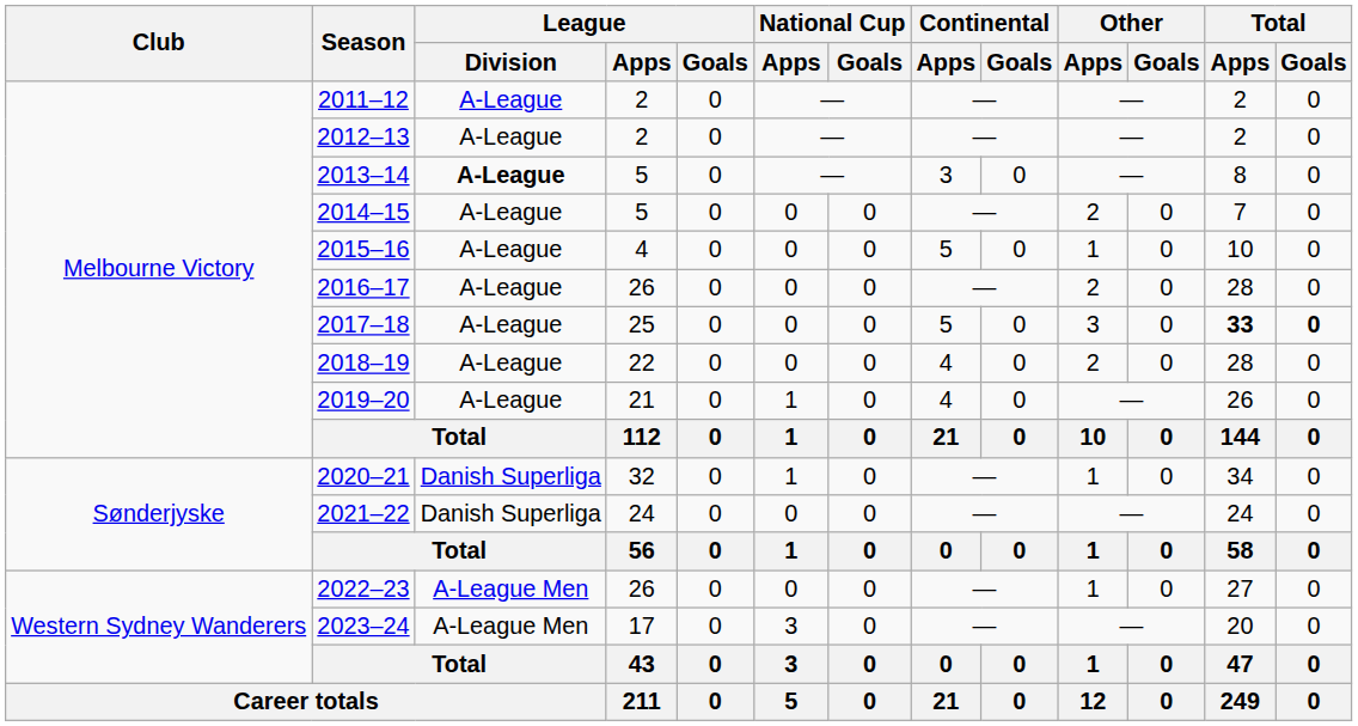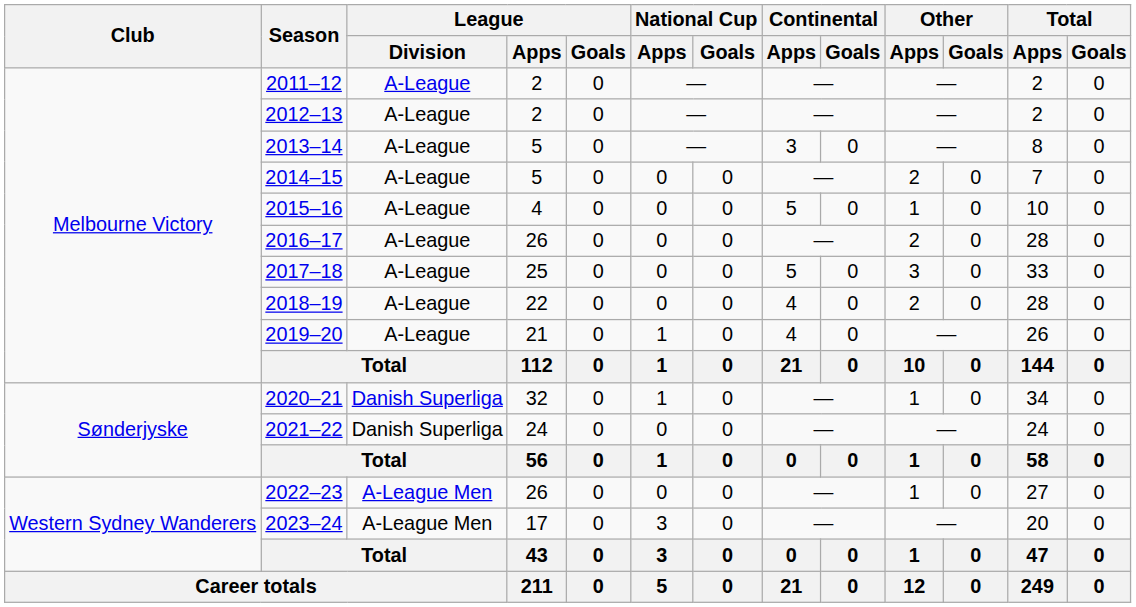2013–14 | League / Division: bold -> normal
2017–18 | Total / Apps: bold -> normal
2017–18 | Total / Goals: bold -> normal
